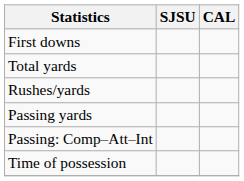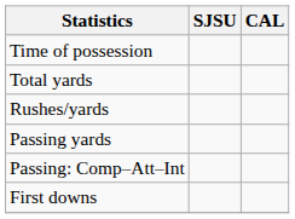rows swapped: First downs <-> Time of possession
